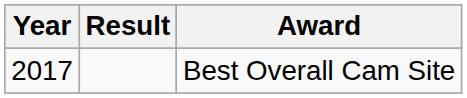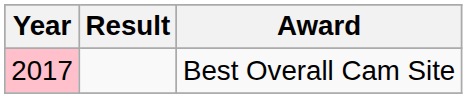row 2 | Year: no background -> pink background
